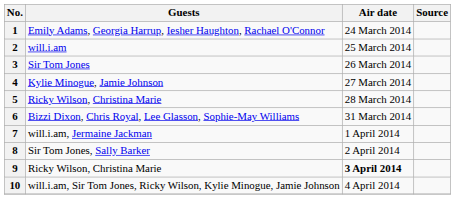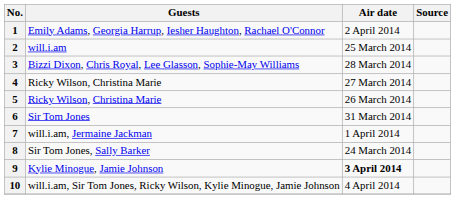1 | Air date: 24 March 2014 -> 2 April 2014
3 | Guests: Sir Tom Jones -> Bizzi Dixon, Chris Royal, Lee Glasson, Sophie-May Williams
3 | Air date: 26 March 2014 -> 28 March 2014
4 | Guests: Kylie Minogue, Jamie Johnson -> Ricky Wilson, Christina Marie
5 | Air date: 28 March 2014 -> 26 March 2014
6 | Guests: Bizzi Dixon, Chris Royal, Lee Glasson, Sophie-May Williams -> Sir Tom Jones
8 | Air date: 2 April 2014 -> 24 March 2014
9 | Guests: Ricky Wilson, Christina Marie -> Kylie Minogue, Jamie Johnson
